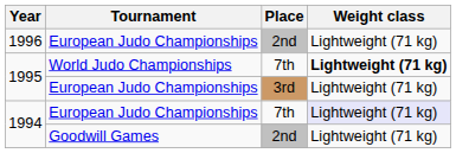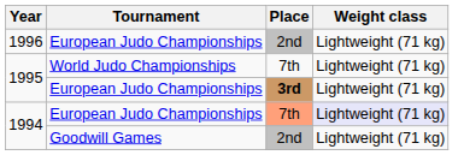1995 / World Judo Championships | Weight class: bold -> normal
1995 / European Judo Championships | Place: normal -> bold
1994 / European Judo Championships | Place: no background -> lightsalmon background
